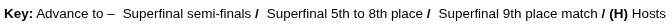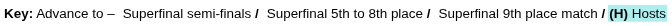Key: Advance to – | column 5: no background -> paleturquoise background
